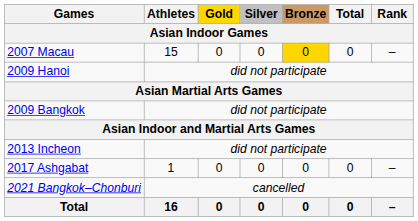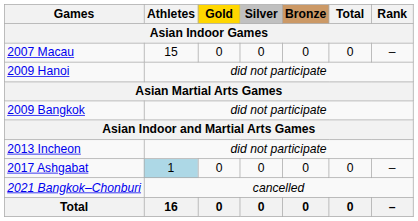2007 Macau | Bronze: gold background -> no background
2017 Ashgabat | Athletes: no background -> lightblue background
